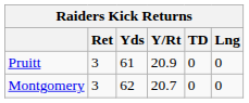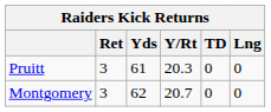Pruitt | Y/Rt: 20.9 -> 20.3
